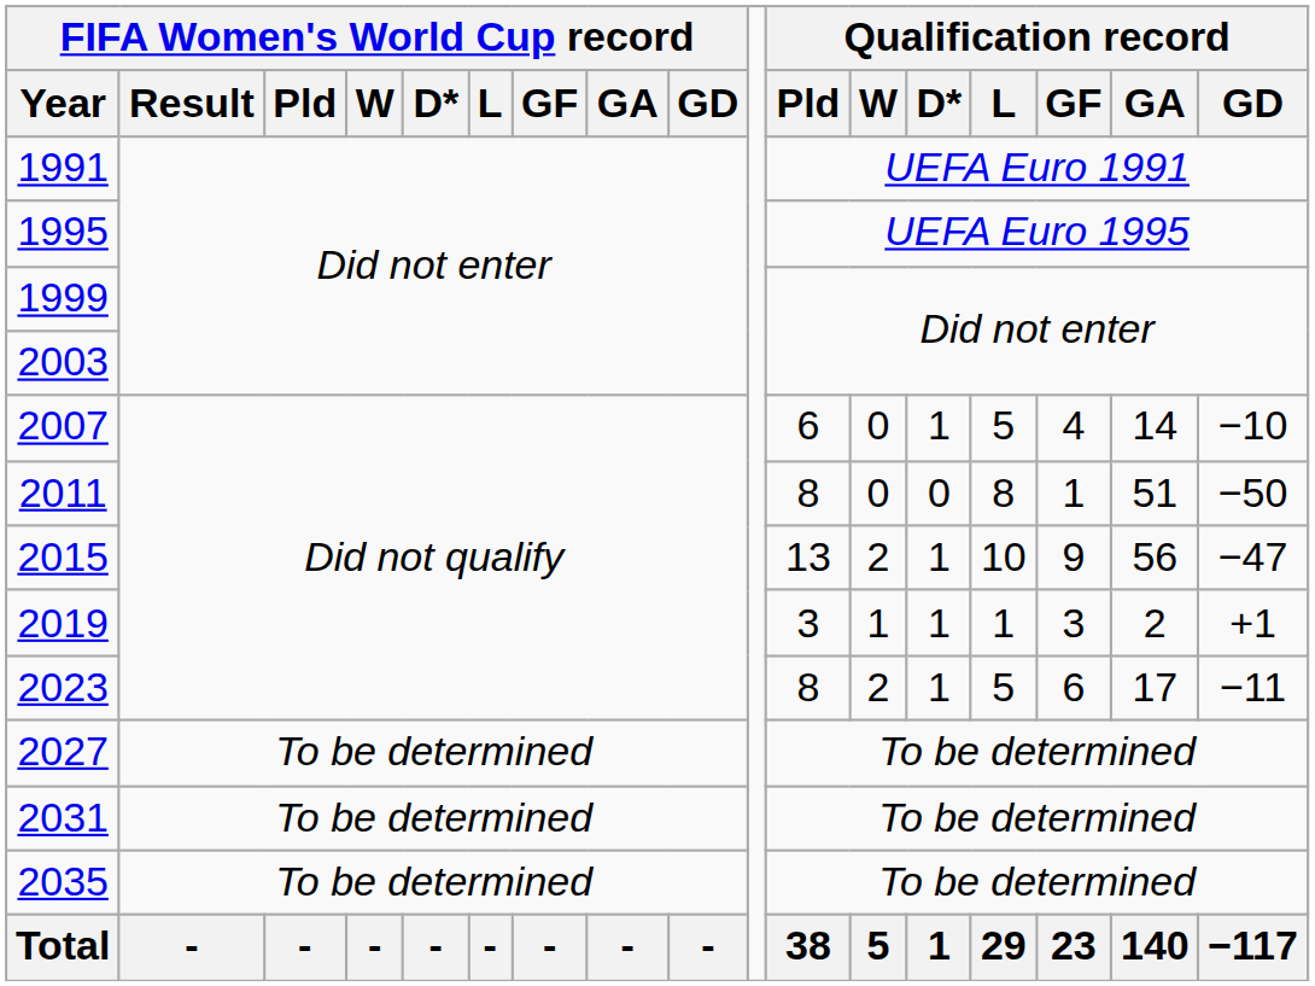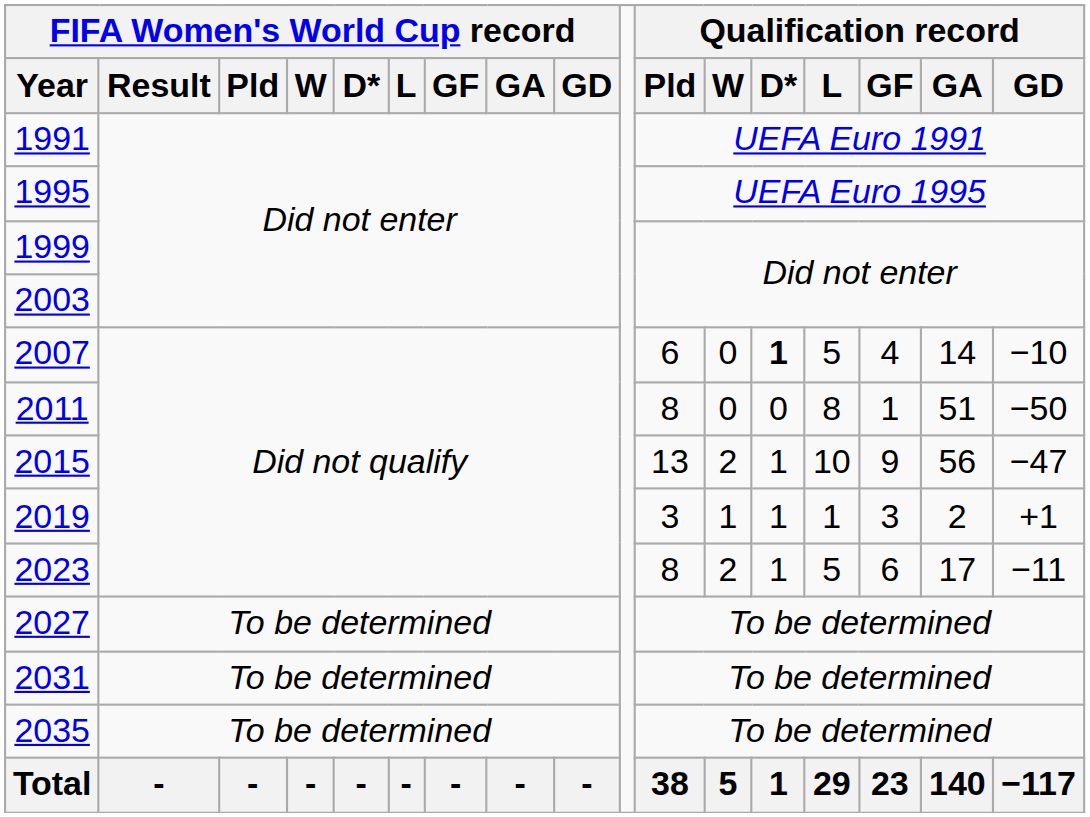2007 | Qualification record / D*: normal -> bold
